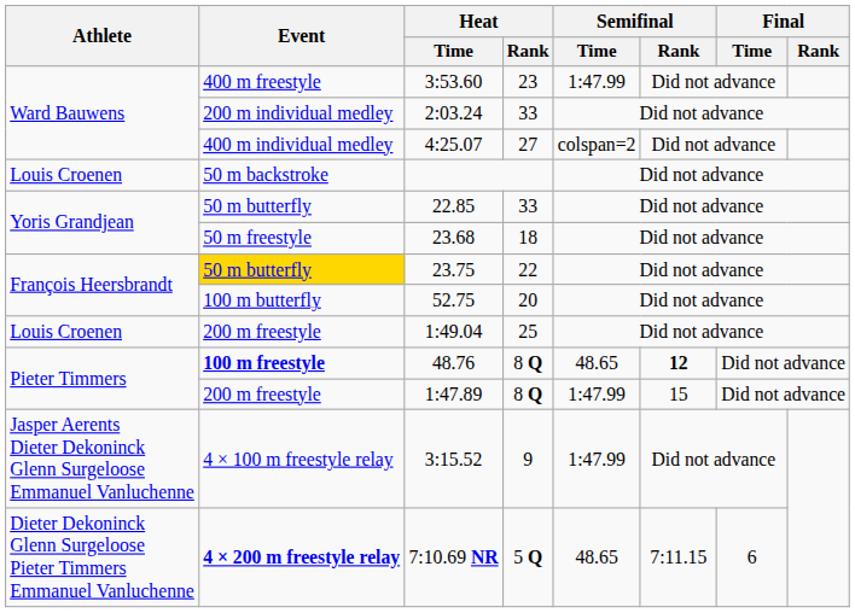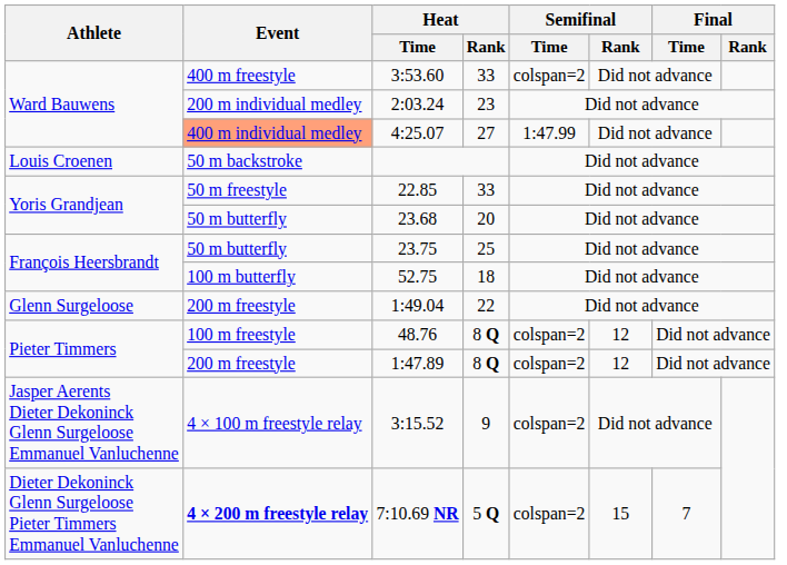3:53.60 | Heat / Rank: 23 -> 33
3:53.60 | Semifinal / Time: 1:47.99 -> colspan=2
2:03.24 | Heat / Rank: 33 -> 23
4:25.07 | Event: no background -> lightsalmon background
4:25.07 | Semifinal / Time: colspan=2 -> 1:47.99
22.85 | Event: 50 m butterfly -> 50 m freestyle
23.68 | Event: 50 m freestyle -> 50 m butterfly
23.68 | Heat / Rank: 18 -> 20
23.75 | Event: gold background -> no background
23.75 | Heat / Rank: 22 -> 25
52.75 | Heat / Rank: 20 -> 18
1:49.04 | Athlete: Louis Croenen -> Glenn Surgeloose
1:49.04 | Heat / Rank: 25 -> 22
48.76 | Event: bold -> normal
48.76 | Semifinal / Time: 48.65 -> colspan=2
48.76 | Semifinal / Rank: bold -> normal
1:47.89 | Semifinal / Time: 1:47.99 -> colspan=2
1:47.89 | Semifinal / Rank: 15 -> 12
3:15.52 | Semifinal / Time: 1:47.99 -> colspan=2
7:10.69 NR | Semifinal / Time: 48.65 -> colspan=2
7:10.69 NR | Semifinal / Rank: 7:11.15 -> 15
7:10.69 NR | Final / Time: 6 -> 7
